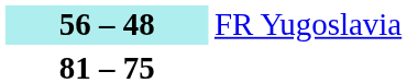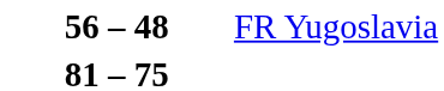FR Yugoslavia | column 1: paleturquoise background -> no background
